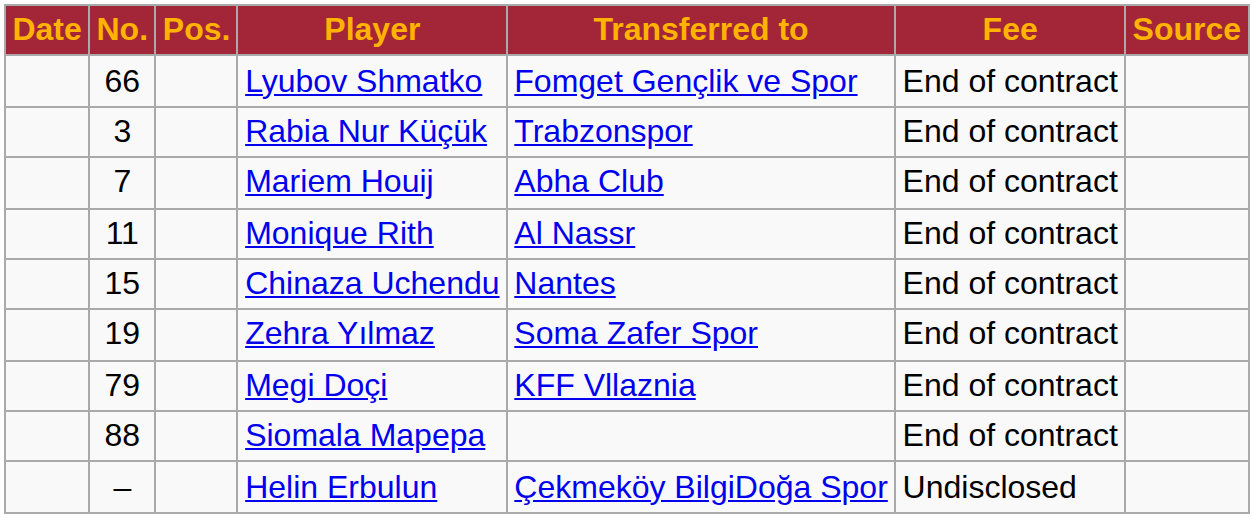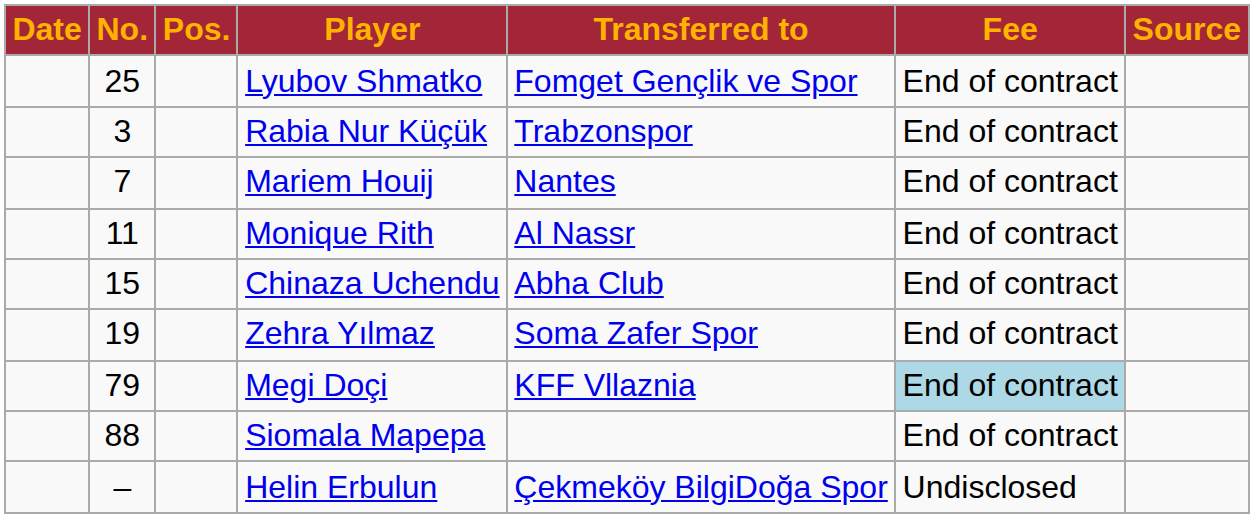Lyubov Shmatko | No.: 66 -> 25
Mariem Houij | Transferred to: Abha Club -> Nantes
Chinaza Uchendu | Transferred to: Nantes -> Abha Club
Megi Doçi | Fee: no background -> lightblue background
